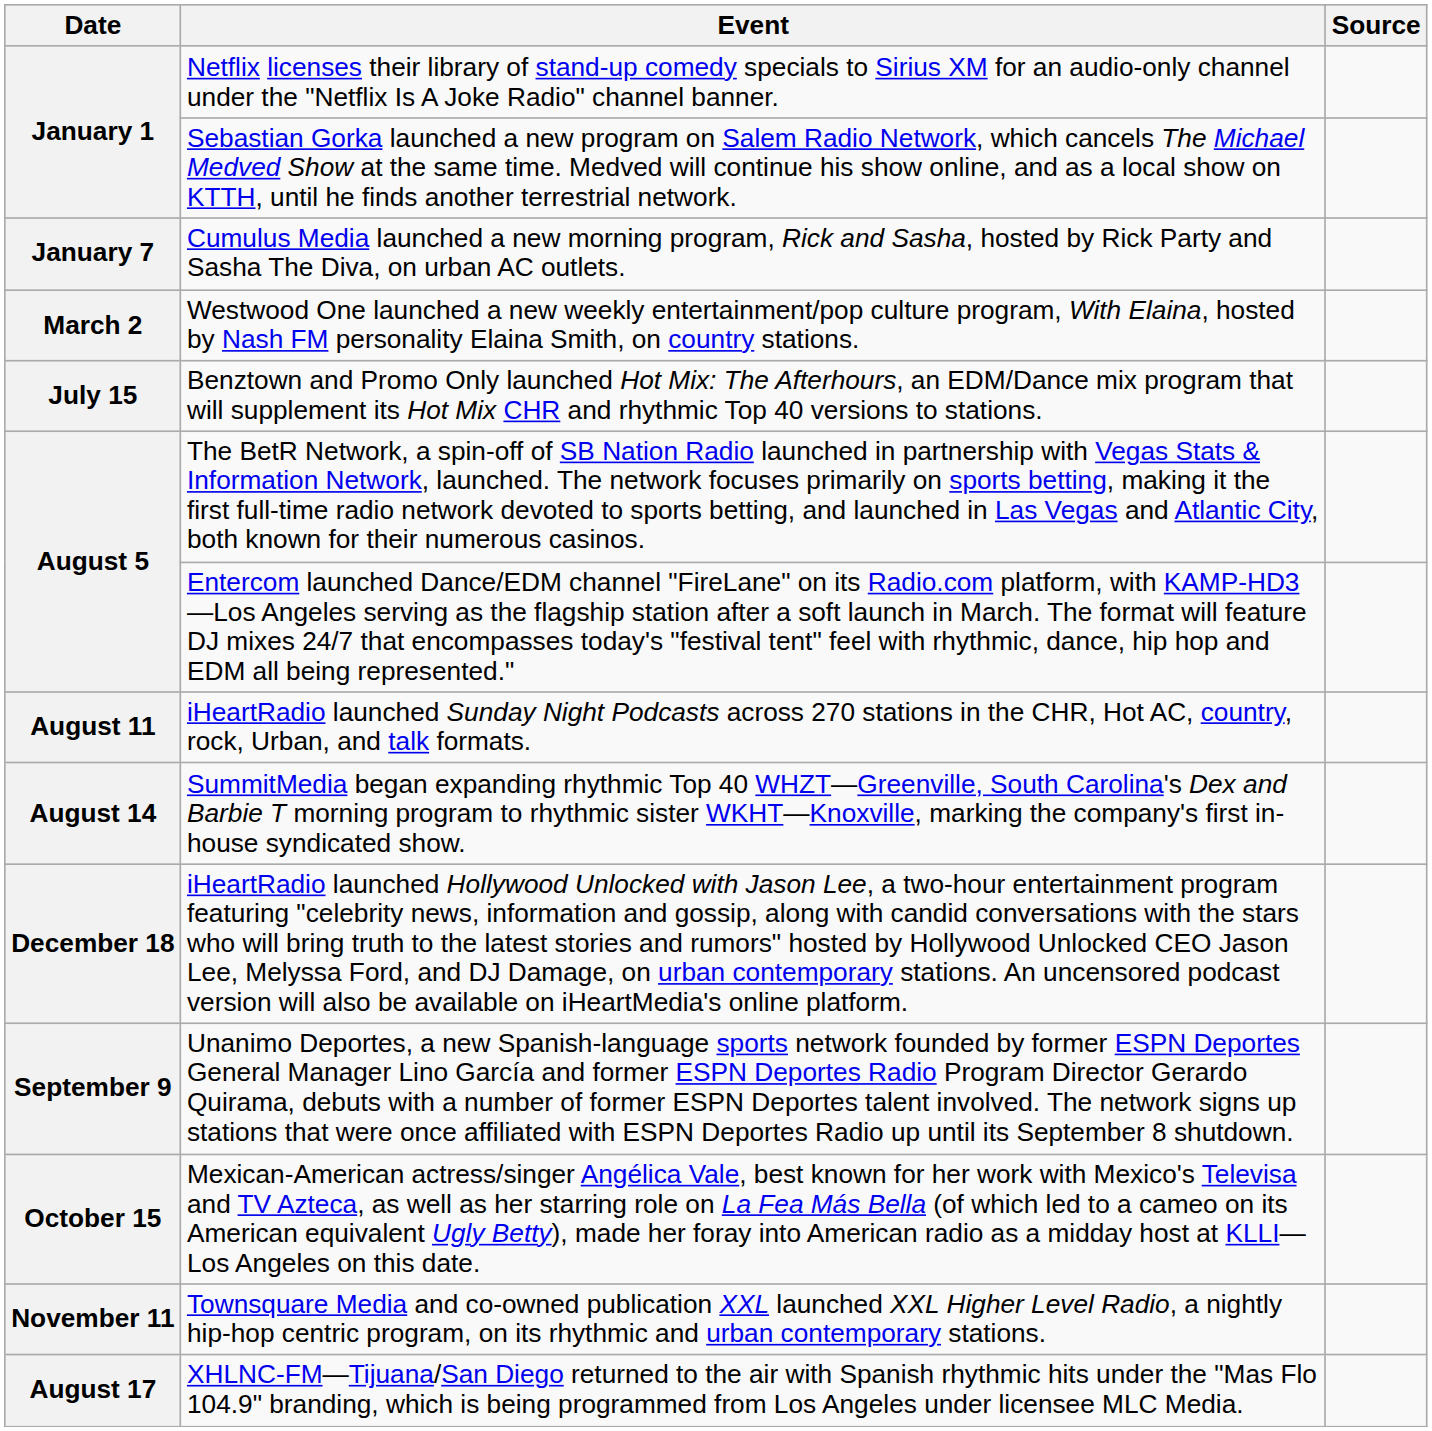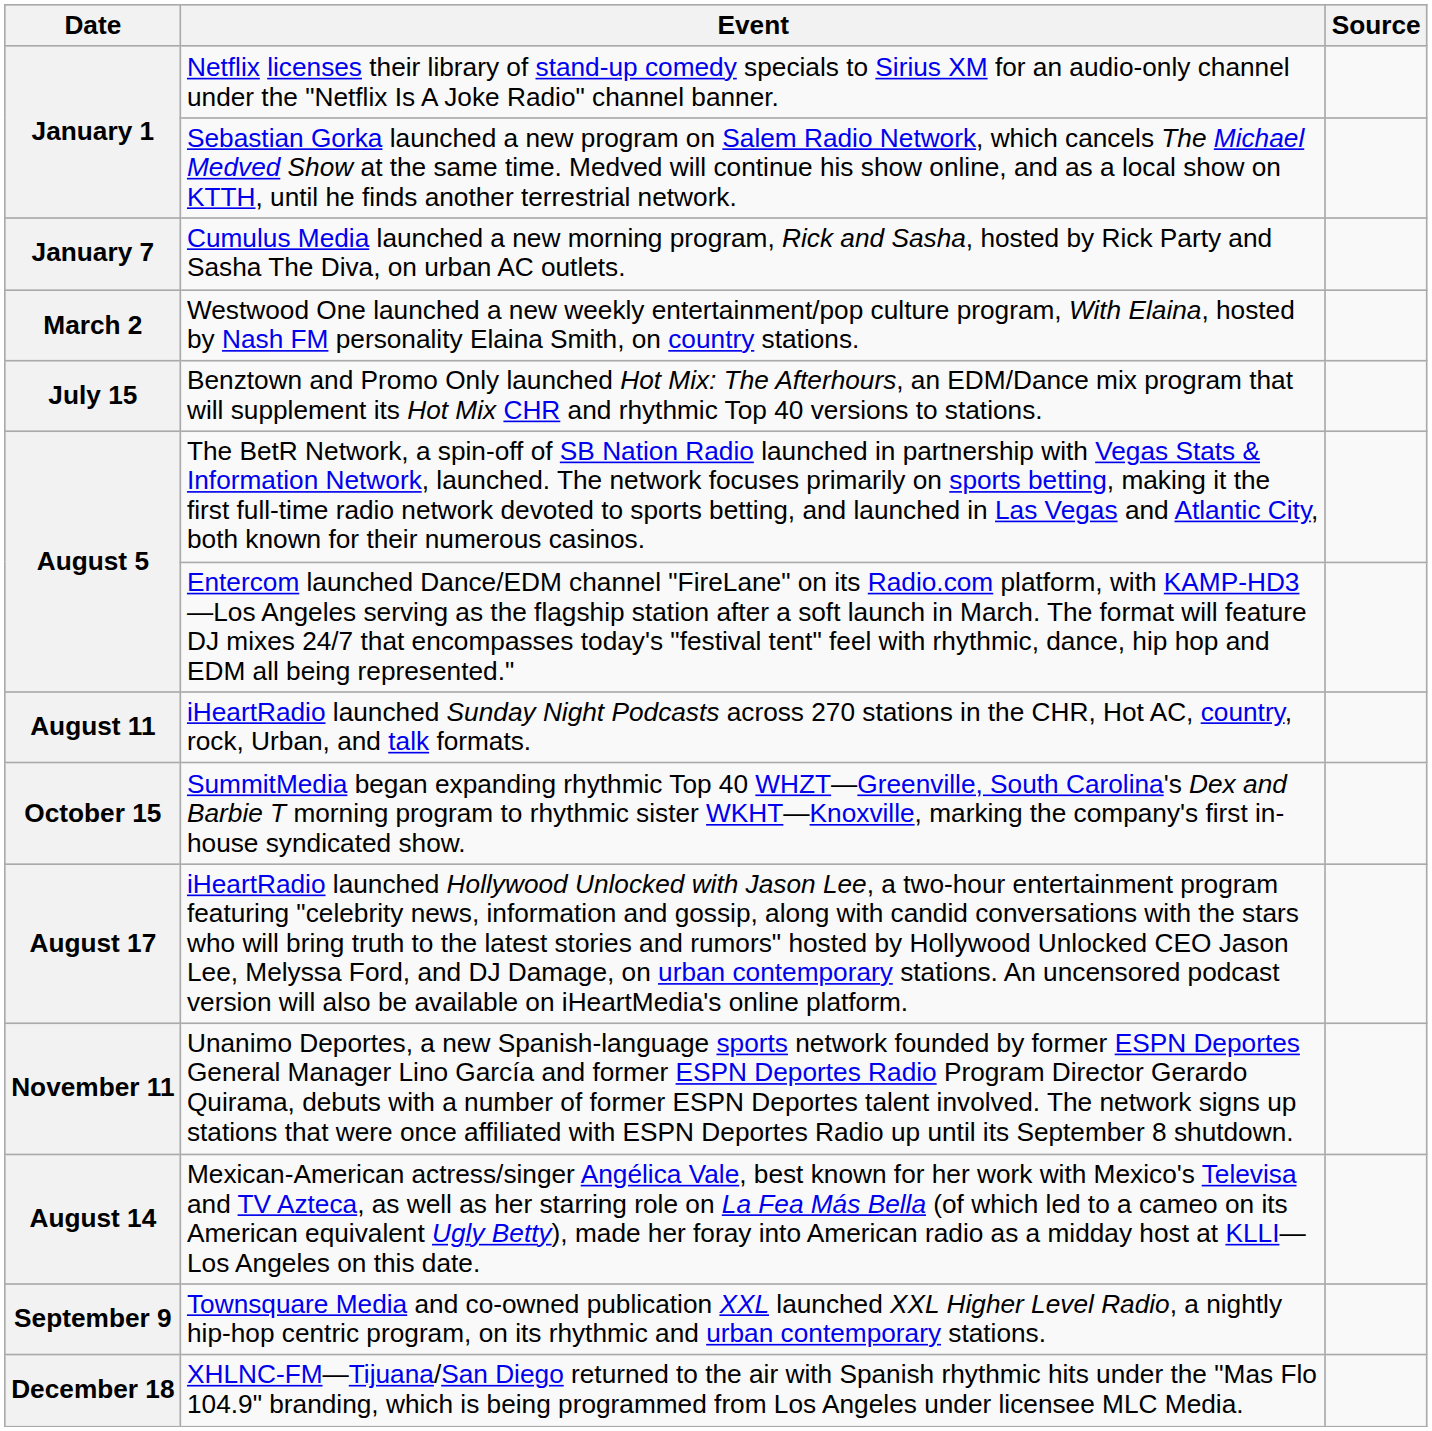row 10 | Date: August 14 -> October 15
row 11 | Date: December 18 -> August 17
row 12 | Date: September 9 -> November 11
row 13 | Date: October 15 -> August 14
row 14 | Date: November 11 -> September 9
row 15 | Date: August 17 -> December 18
